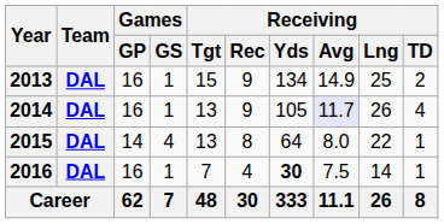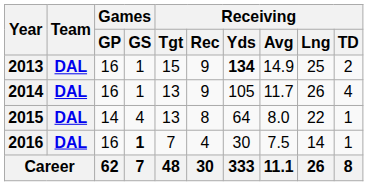2013 | Receiving / Yds: normal -> bold
2014 | Receiving / Avg: lavender background -> no background
2016 | Games / GS: normal -> bold
2016 | Receiving / Yds: bold -> normal
